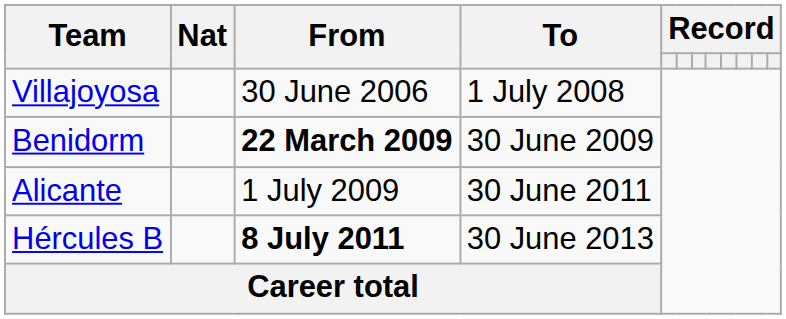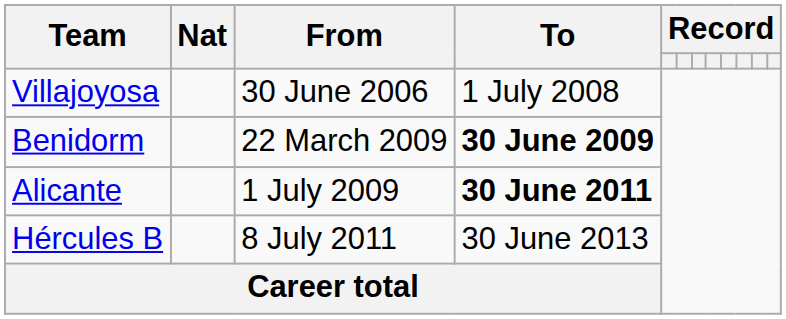Benidorm | From: bold -> normal
Benidorm | To: normal -> bold
Alicante | To: normal -> bold
Hércules B | From: bold -> normal
